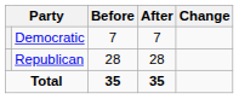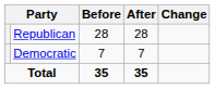rows swapped: Republican <-> Democratic
